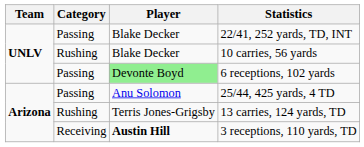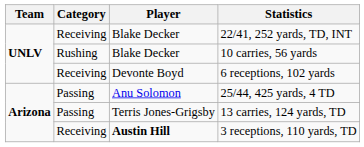22/41, 252 yards, TD, INT | Category: Passing -> Receiving
6 receptions, 102 yards | Category: Passing -> Receiving
6 receptions, 102 yards | Player: lightgreen background -> no background
13 carries, 124 yards, TD | Category: Rushing -> Passing
